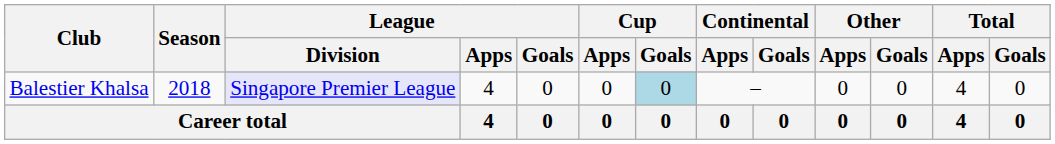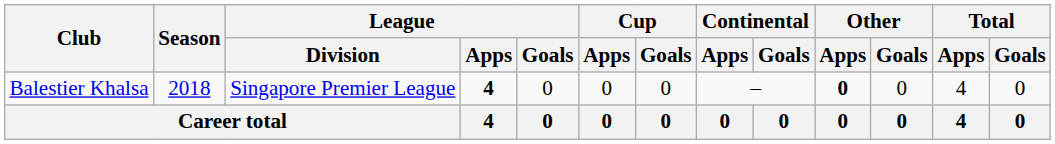Balestier Khalsa | League / Division: lavender background -> no background
Balestier Khalsa | League / Apps: normal -> bold
Balestier Khalsa | Cup / Goals: lightblue background -> no background
Balestier Khalsa | Other / Apps: normal -> bold
